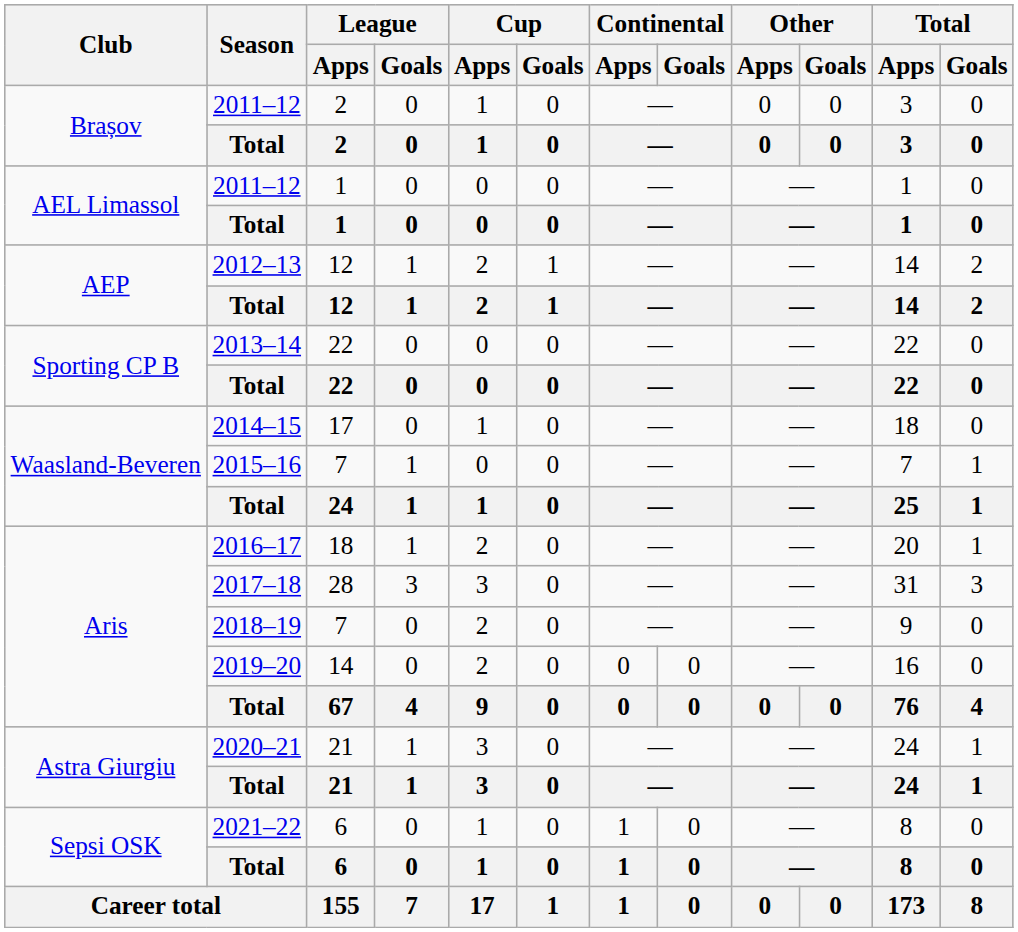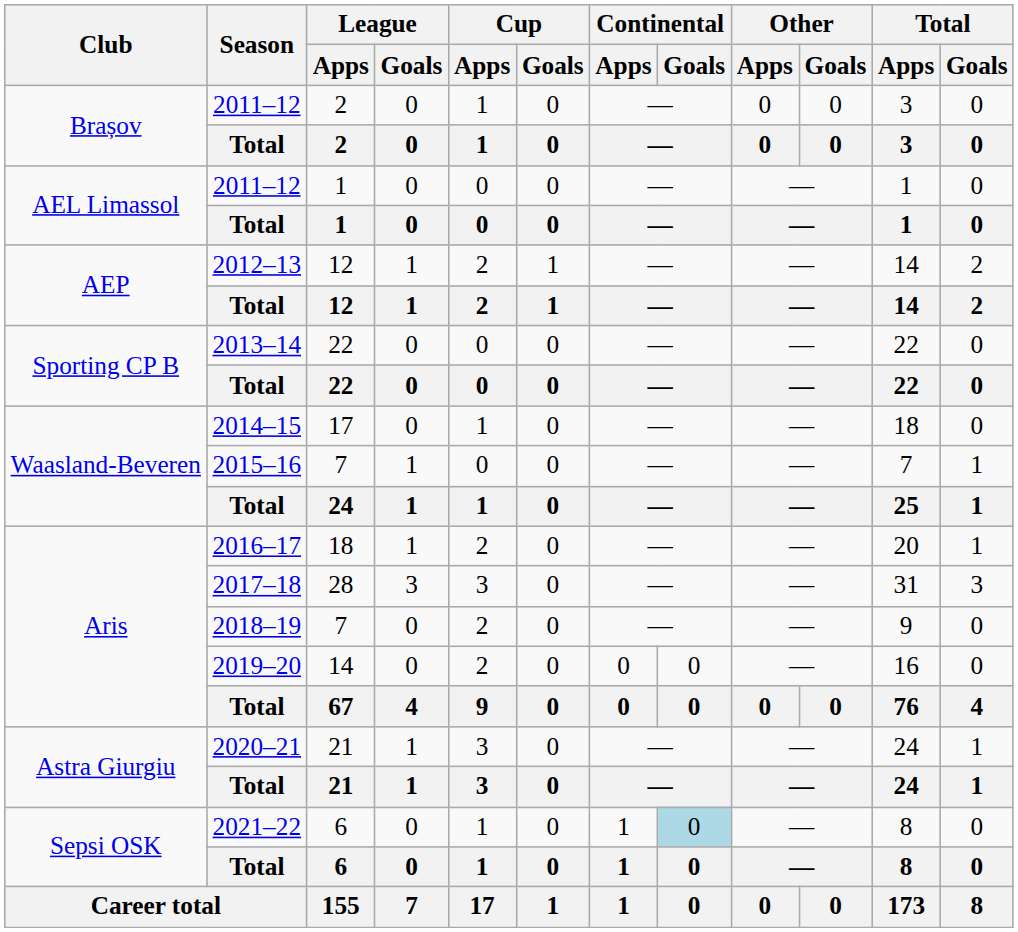2021–22 | Continental / Goals: no background -> lightblue background
